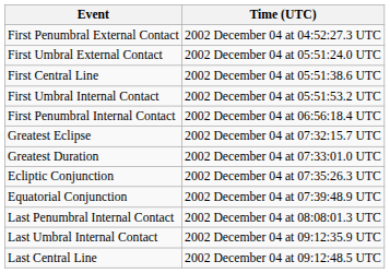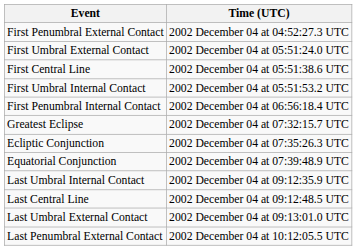- row: Greatest Duration | 2002 December 04 at 07:33:01.0 UTC
- row: Last Penumbral Internal Contact | 2002 December 04 at 08:08:01.3 UTC
+ row: Last Umbral External Contact | 2002 December 04 at 09:13:01.0 UTC
+ row: Last Penumbral External Contact | 2002 December 04 at 10:12:05.5 UTC
